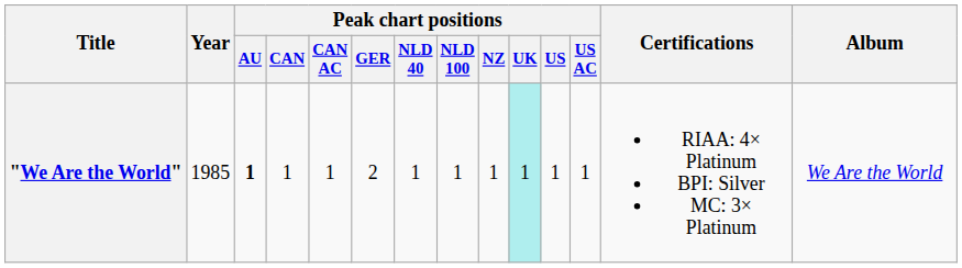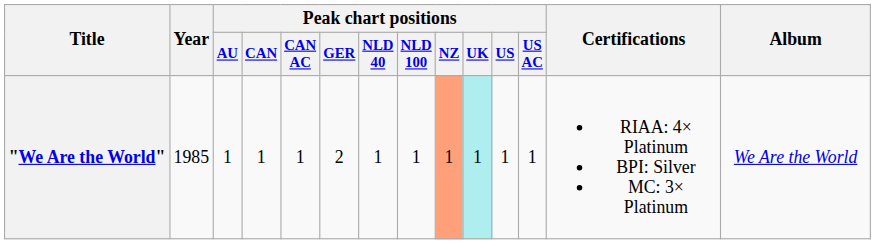"We Are the World" | Peak chart positions / AU: bold -> normal
"We Are the World" | Peak chart positions / NZ: no background -> lightsalmon background
